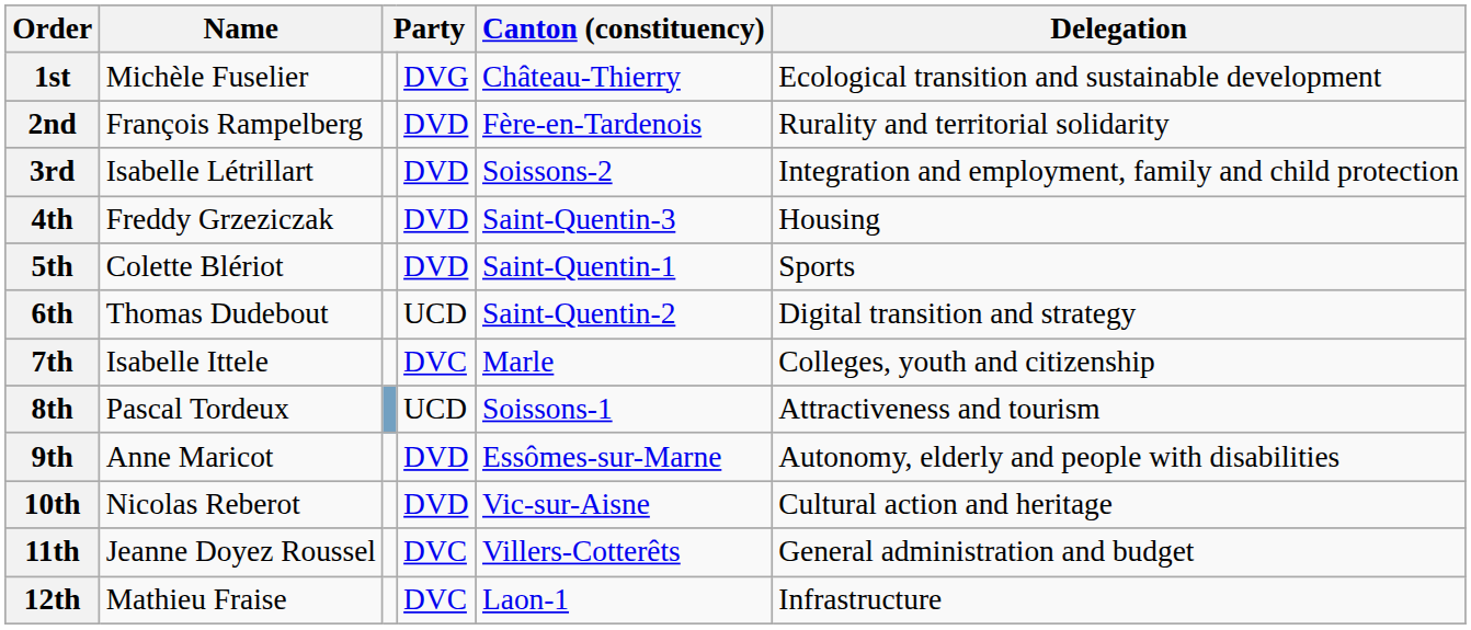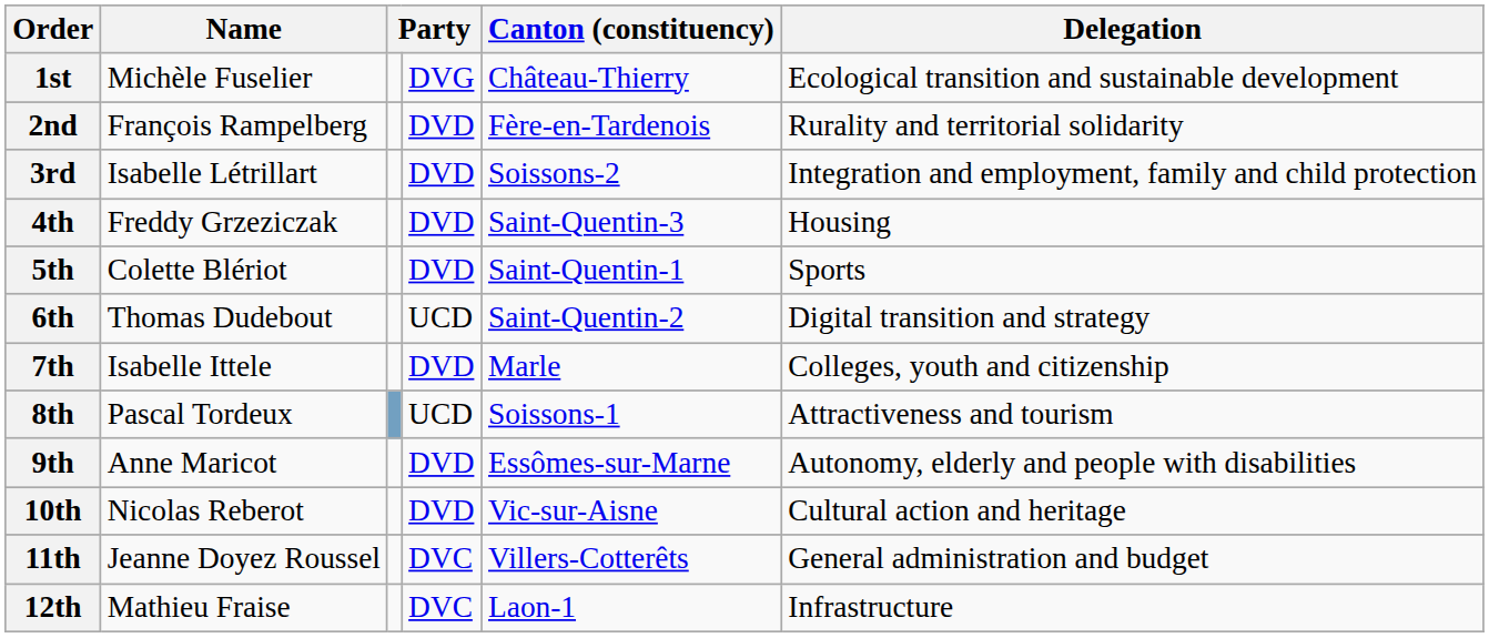7th | column 4: DVC -> DVD
